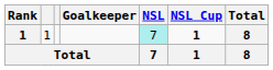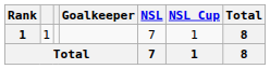row 2 | NSL: paleturquoise background -> no background
row 2 | NSL Cup: bold -> normal
